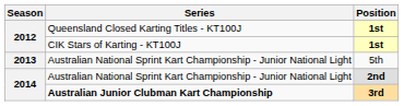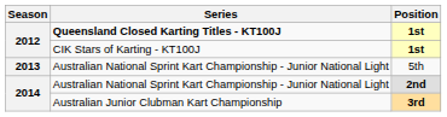Queensland Closed Karting Titles - KT100J | Series: normal -> bold
Australian Junior Clubman Kart Championship | Series: bold -> normal
